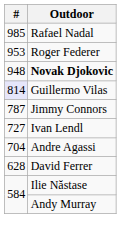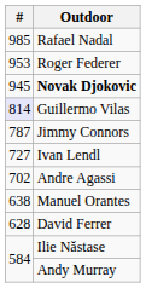Novak Djokovic | #: 948 -> 945
Andre Agassi | #: 704 -> 702
+ row: 638 | Manuel Orantes
